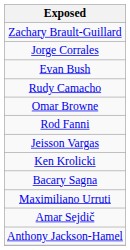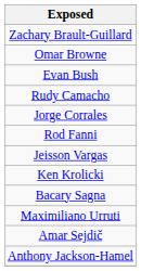row 3 | column 1: Jorge Corrales -> Omar Browne
row 6 | column 1: Omar Browne -> Jorge Corrales
